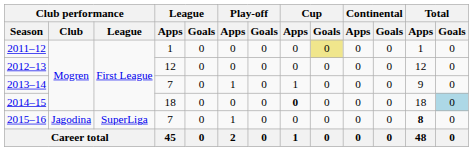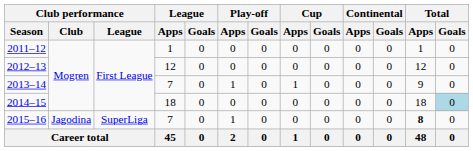2011–12 | Cup / Goals: khaki background -> no background
2014–15 | Cup / Apps: bold -> normal
